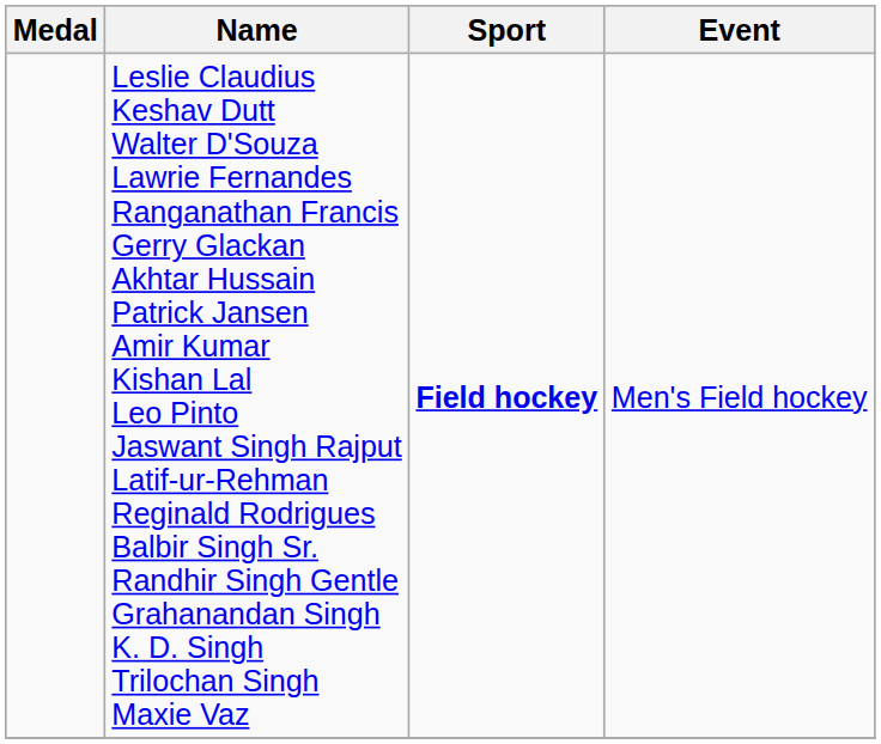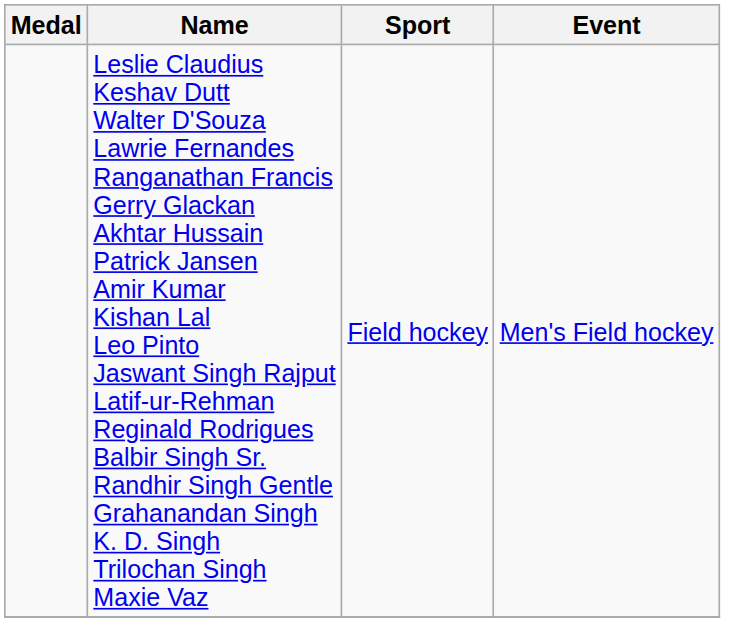row 2 | Sport: bold -> normal
